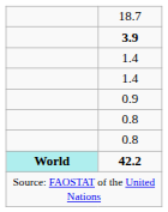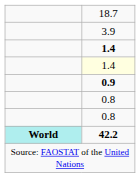row 2 | column 2: bold -> normal
row 3 | column 2: normal -> bold
row 4 | column 2: no background -> lightyellow background
row 5 | column 2: normal -> bold
